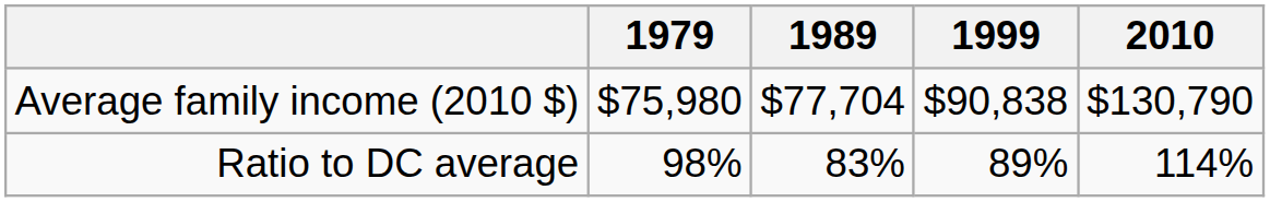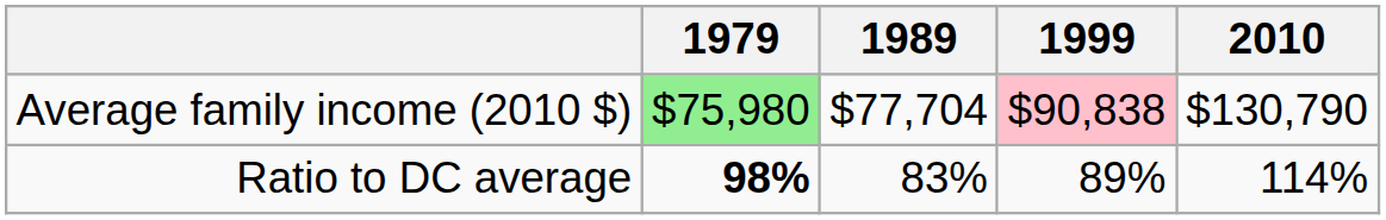row 2 | 1979: no background -> lightgreen background
row 2 | 1999: no background -> pink background
row 3 | 1979: normal -> bold
